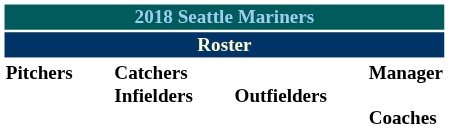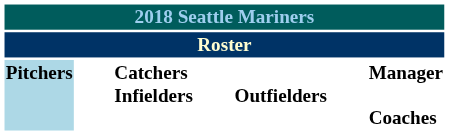Pitchers | column 1: no background -> lightblue background
